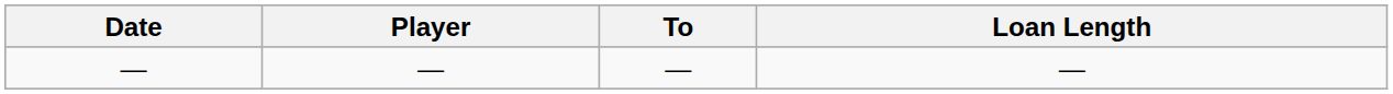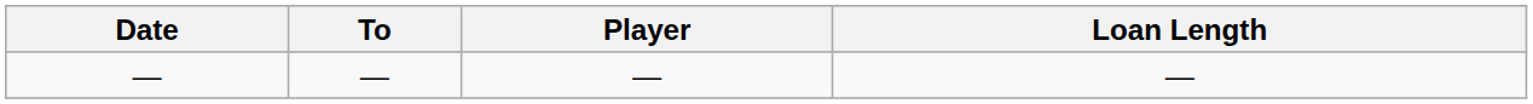columns swapped: Player <-> To
